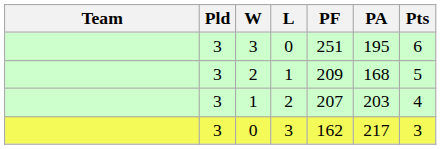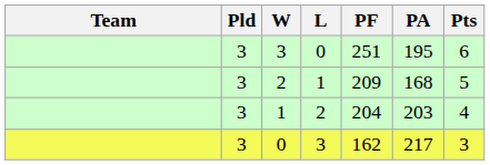row 4 | PF: 207 -> 204
